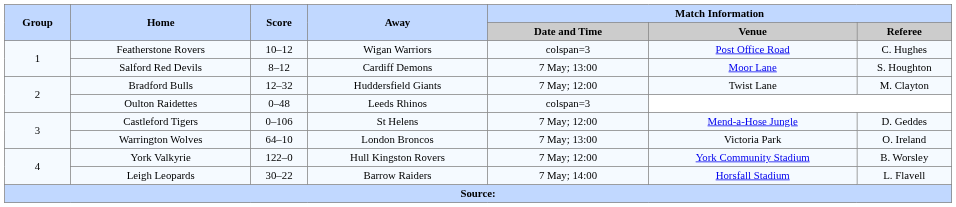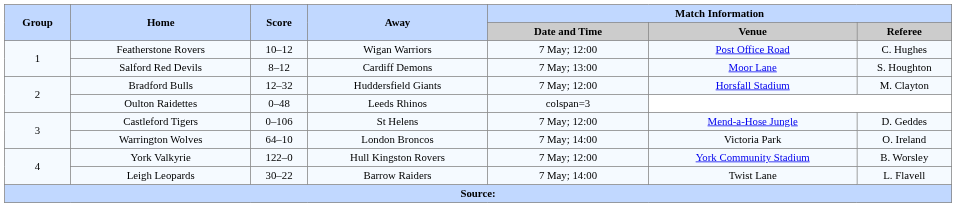Featherstone Rovers | Match Information / Date and Time: colspan=3 -> 7 May; 12:00
Bradford Bulls | Match Information / Venue: Twist Lane -> Horsfall Stadium
Warrington Wolves | Match Information / Date and Time: 7 May; 13:00 -> 7 May; 14:00
Leigh Leopards | Match Information / Venue: Horsfall Stadium -> Twist Lane
